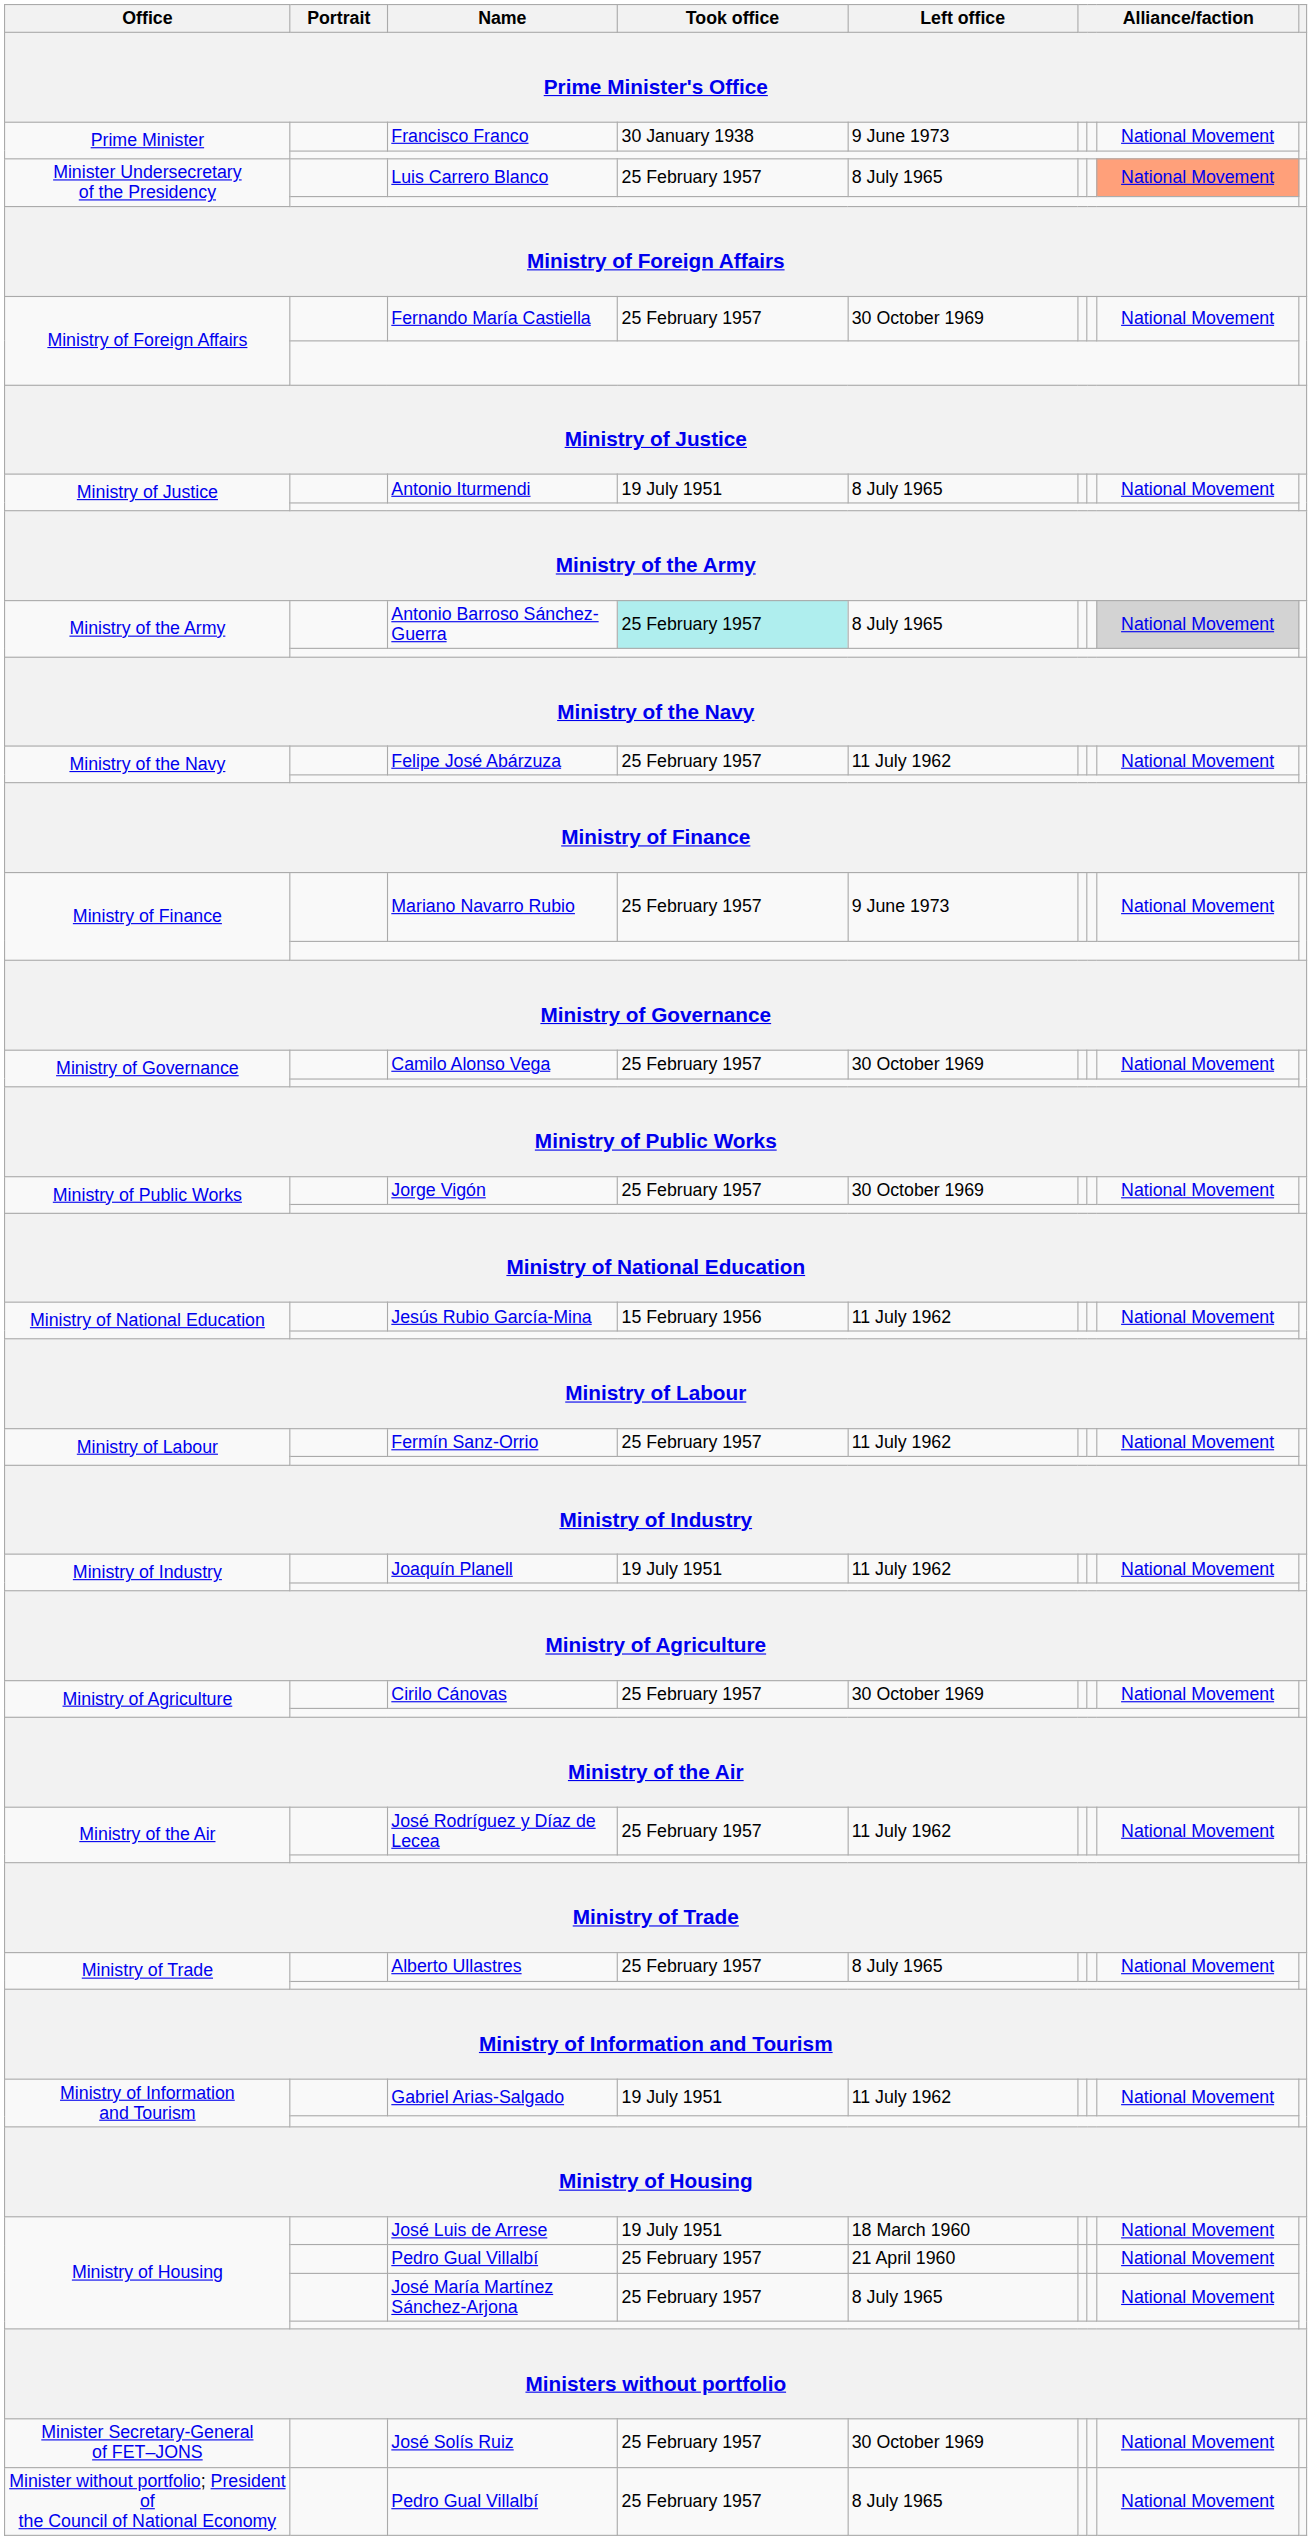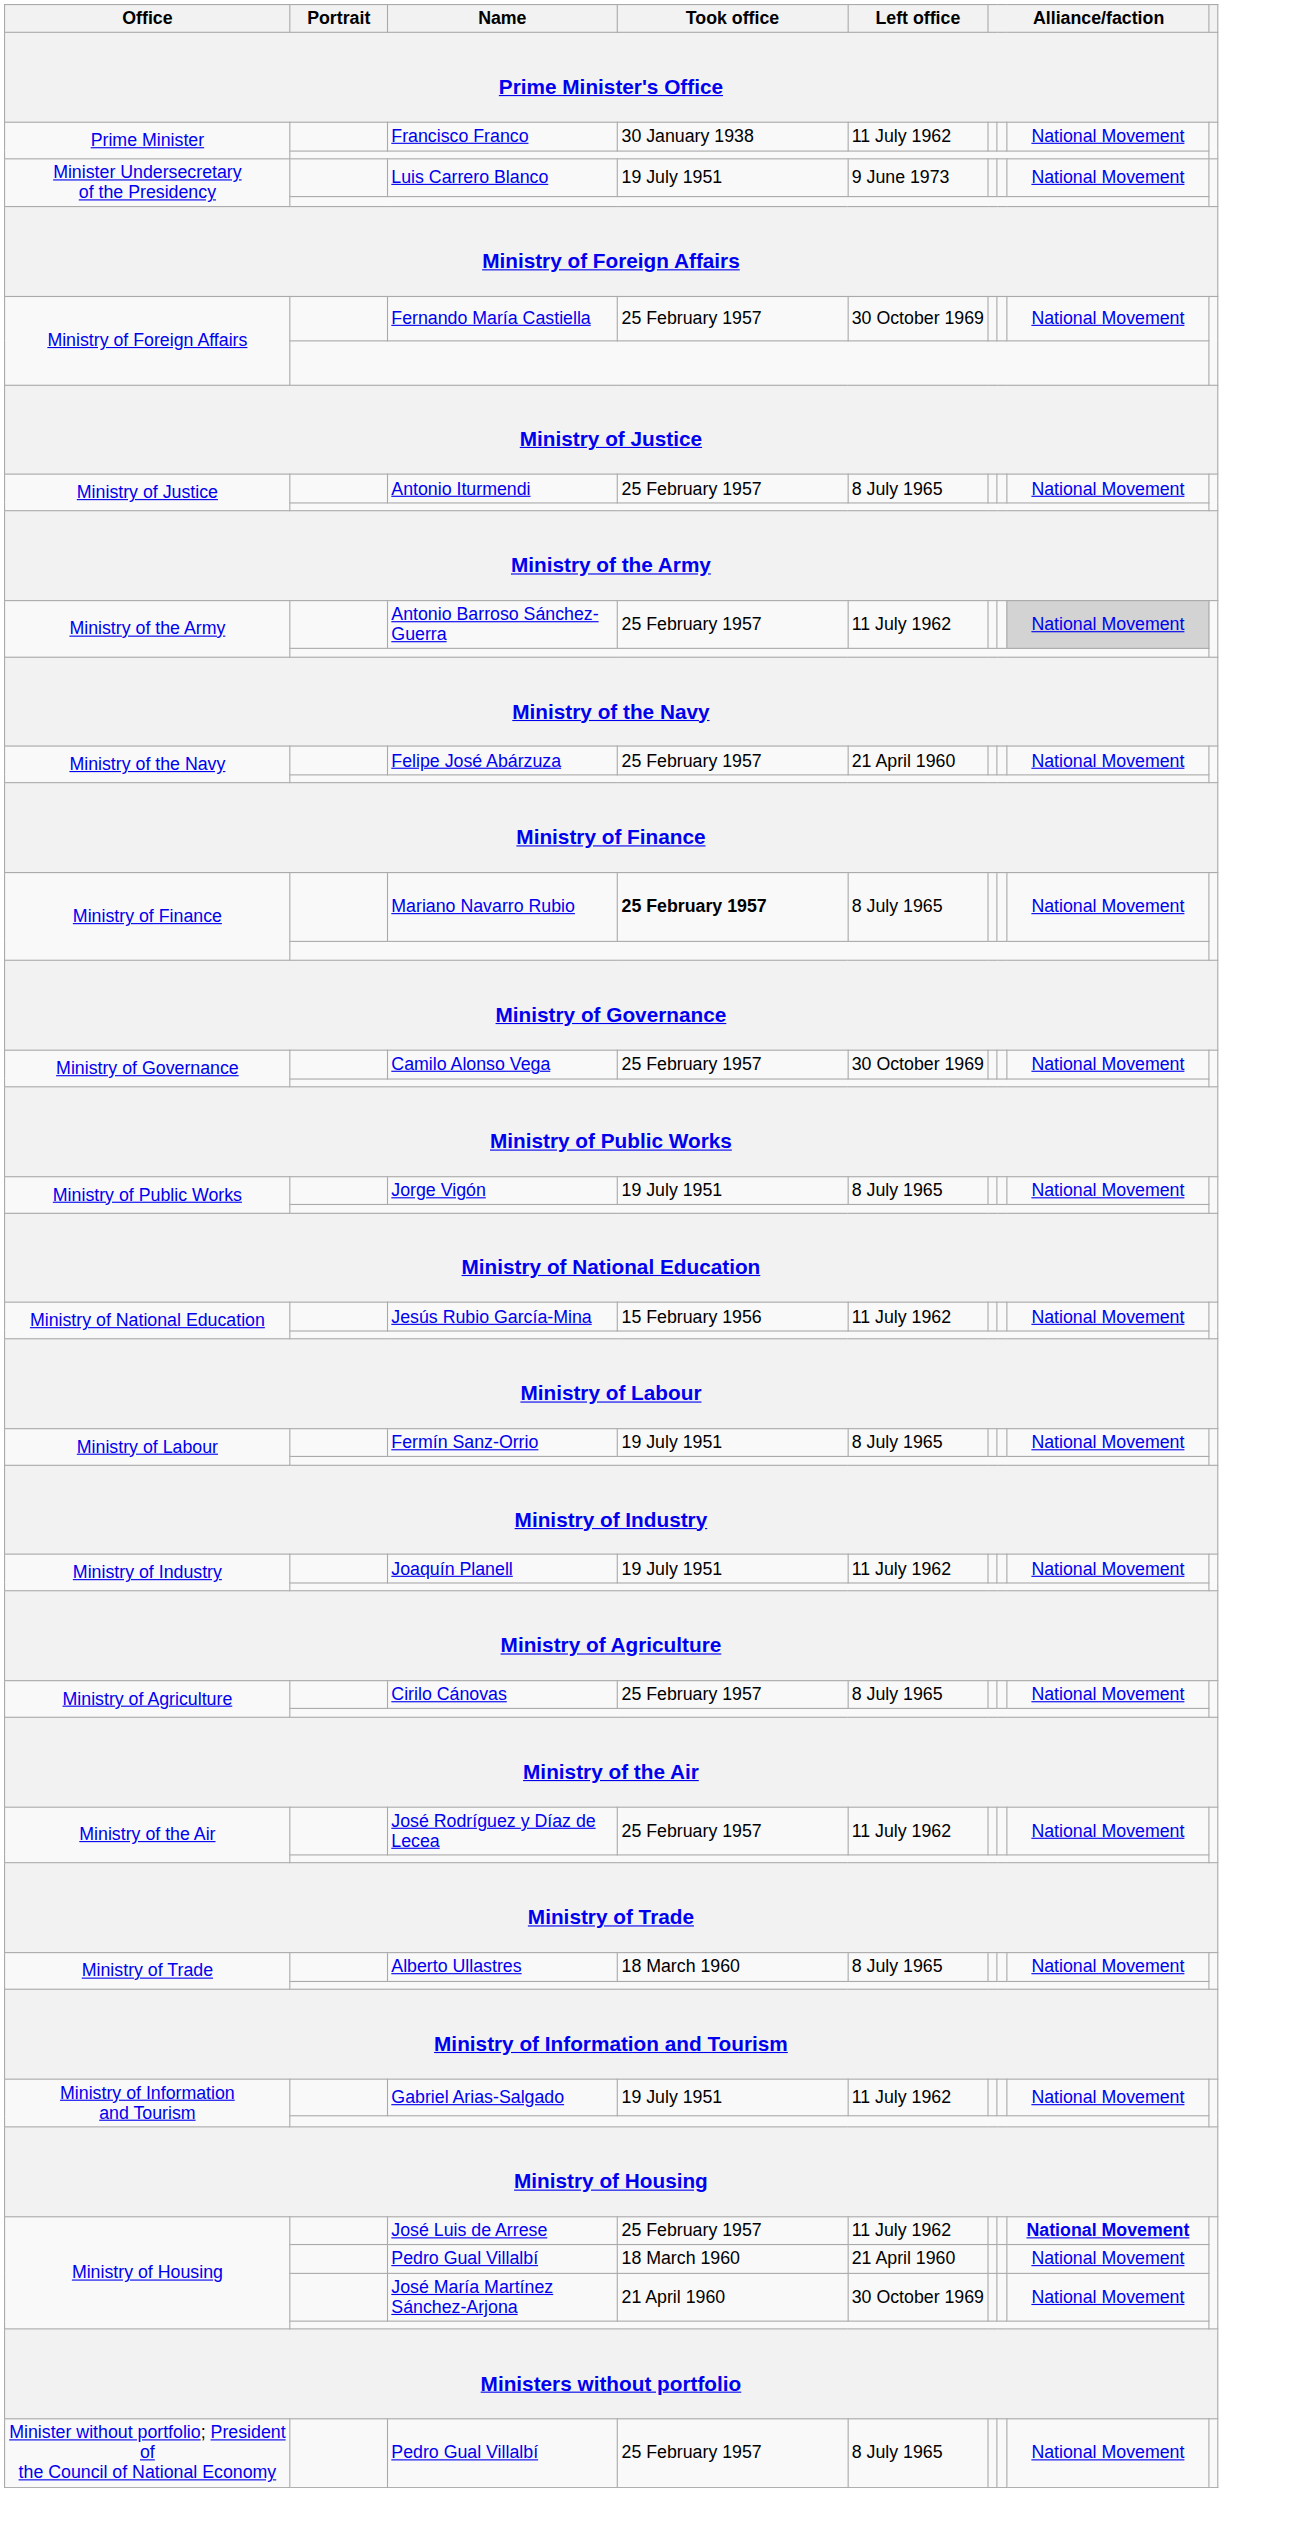Francisco Franco | Left office: 9 June 1973 -> 11 July 1962
Luis Carrero Blanco | Took office: 25 February 1957 -> 19 July 1951
Luis Carrero Blanco | Left office: 8 July 1965 -> 9 June 1973
Luis Carrero Blanco | column 8: lightsalmon background -> no background
Antonio Iturmendi | Took office: 19 July 1951 -> 25 February 1957
Antonio Barroso Sánchez-Guerra | Took office: paleturquoise background -> no background
Antonio Barroso Sánchez-Guerra | Left office: 8 July 1965 -> 11 July 1962
Felipe José Abárzuza | Left office: 11 July 1962 -> 21 April 1960
Mariano Navarro Rubio | Took office: normal -> bold
Mariano Navarro Rubio | Left office: 9 June 1973 -> 8 July 1965
Jorge Vigón | Took office: 25 February 1957 -> 19 July 1951
Jorge Vigón | Left office: 30 October 1969 -> 8 July 1965
Fermín Sanz-Orrio | Took office: 25 February 1957 -> 19 July 1951
Fermín Sanz-Orrio | Left office: 11 July 1962 -> 8 July 1965
Cirilo Cánovas | Left office: 30 October 1969 -> 8 July 1965
Alberto Ullastres | Took office: 25 February 1957 -> 18 March 1960
José Luis de Arrese | Took office: 19 July 1951 -> 25 February 1957
José Luis de Arrese | Left office: 18 March 1960 -> 11 July 1962
José Luis de Arrese | column 8: normal -> bold
Ministry of Housing / Pedro Gual Villalbí | Took office: 25 February 1957 -> 18 March 1960
José María Martínez Sánchez-Arjona | Took office: 25 February 1957 -> 21 April 1960
José María Martínez Sánchez-Arjona | Left office: 8 July 1965 -> 30 October 1969
- row: Minister Secretary-General of FET–JONS | José Solís Ruiz | 25 February 1957 | 30 October 1969 | National Movement
